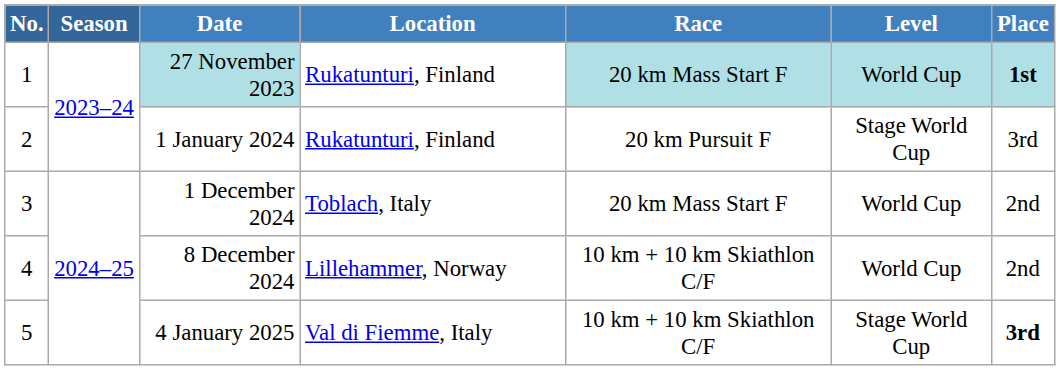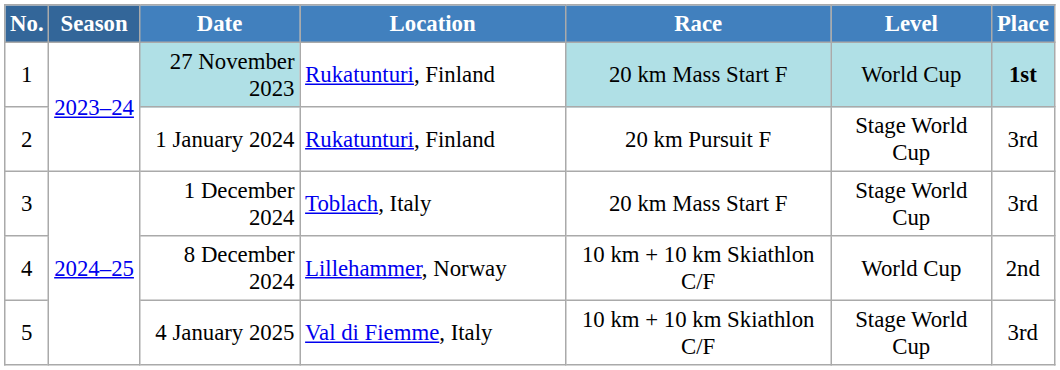1 December 2024 | Level: World Cup -> Stage World Cup
1 December 2024 | Place: 2nd -> 3rd
4 January 2025 | Place: bold -> normal
